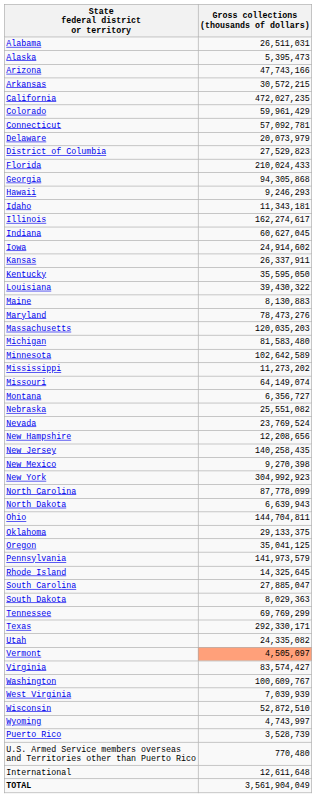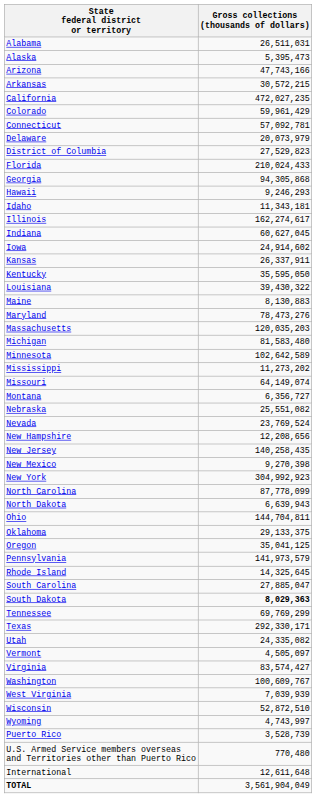South Dakota | Gross collections (thousands of dollars): normal -> bold
Vermont | Gross collections (thousands of dollars): lightsalmon background -> no background
